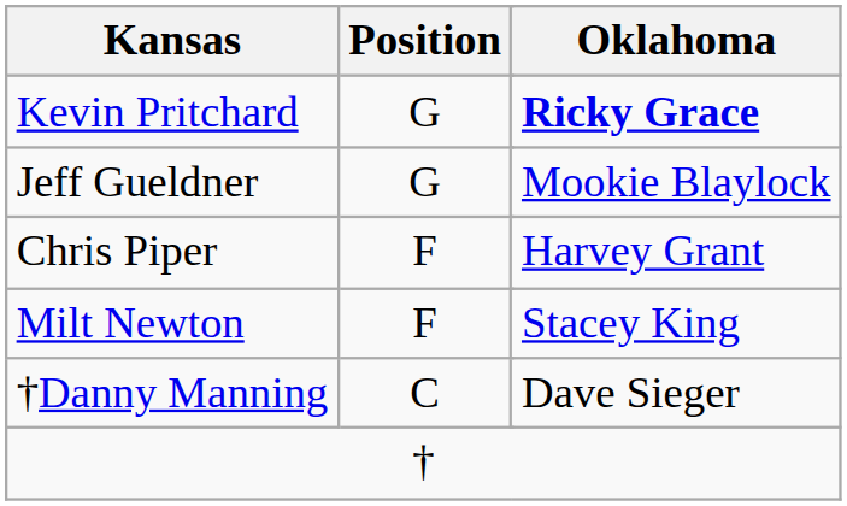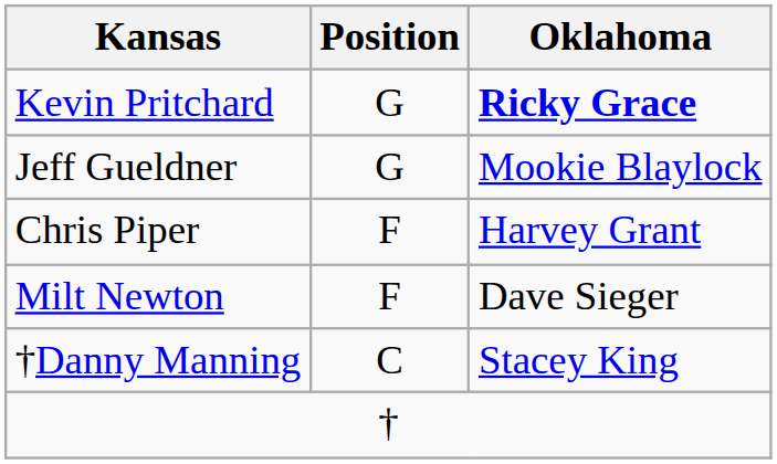Milt Newton | Oklahoma: Stacey King -> Dave Sieger
†Danny Manning | Oklahoma: Dave Sieger -> Stacey King
